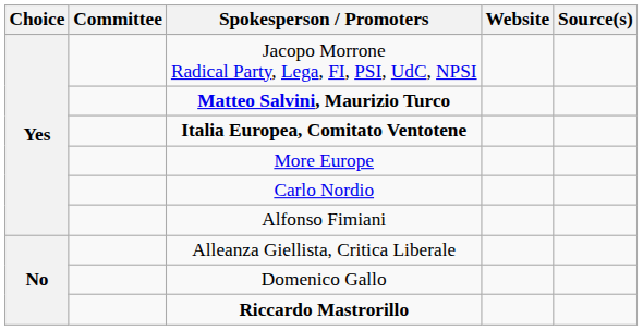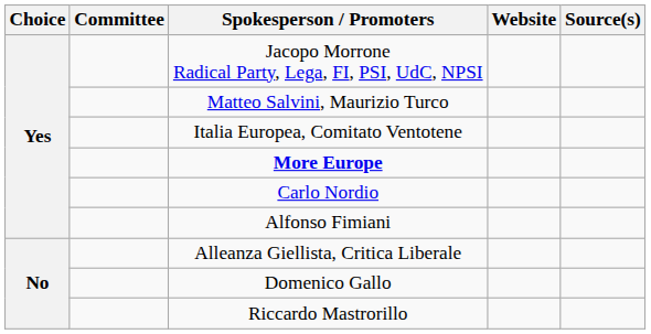Matteo Salvini, Maurizio Turco | Spokesperson / Promoters: bold -> normal
Italia Europea, Comitato Ventotene | Spokesperson / Promoters: bold -> normal
More Europe | Spokesperson / Promoters: normal -> bold
Riccardo Mastrorillo | Spokesperson / Promoters: bold -> normal
